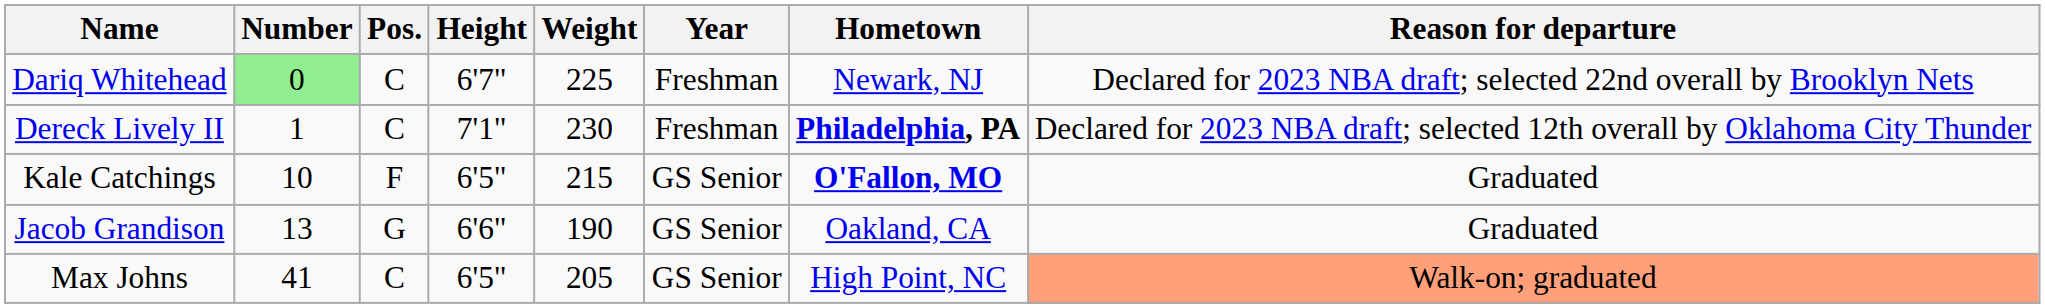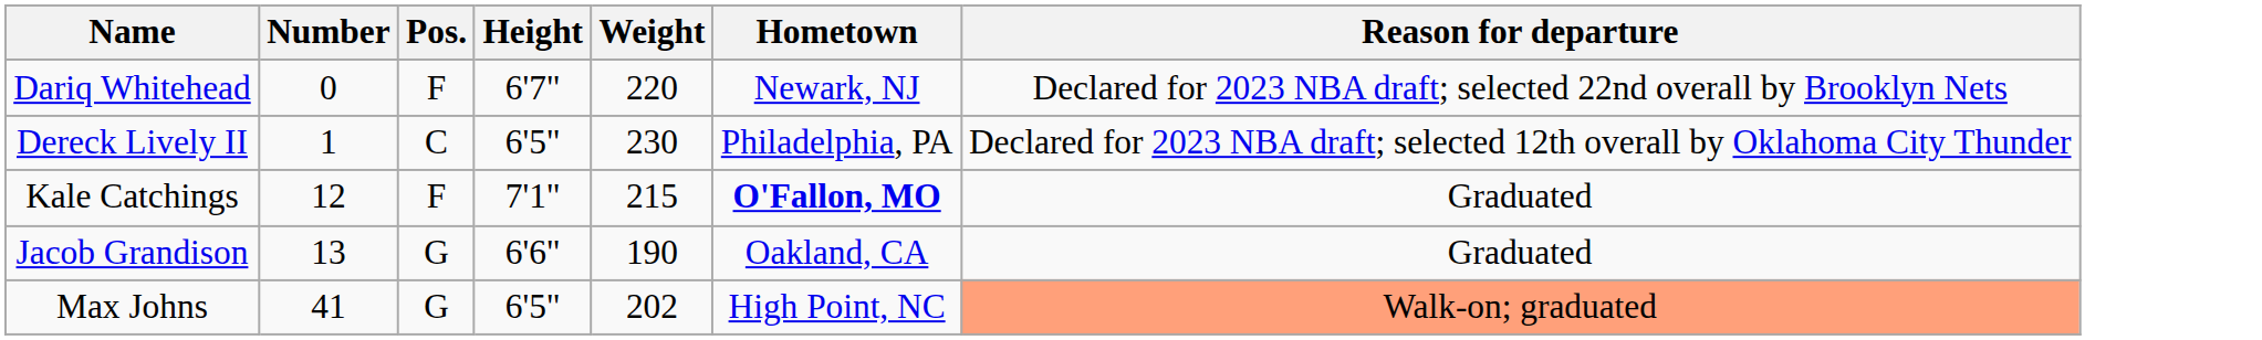- column: Year | Freshman | Freshman | GS Senior | GS Senior | GS Senior
Dariq Whitehead | Number: lightgreen background -> no background
Dariq Whitehead | Pos.: C -> F
Dariq Whitehead | Weight: 225 -> 220
Dereck Lively II | Height: 7'1" -> 6'5"
Dereck Lively II | Hometown: bold -> normal
Kale Catchings | Number: 10 -> 12
Kale Catchings | Height: 6'5" -> 7'1"
Max Johns | Pos.: C -> G
Max Johns | Weight: 205 -> 202
